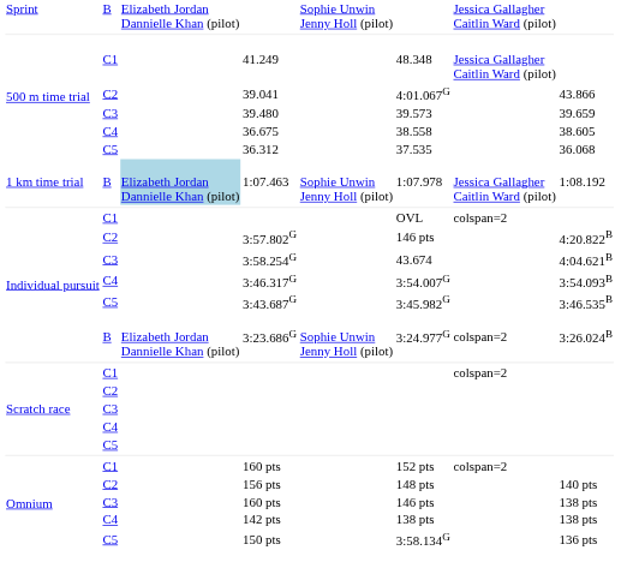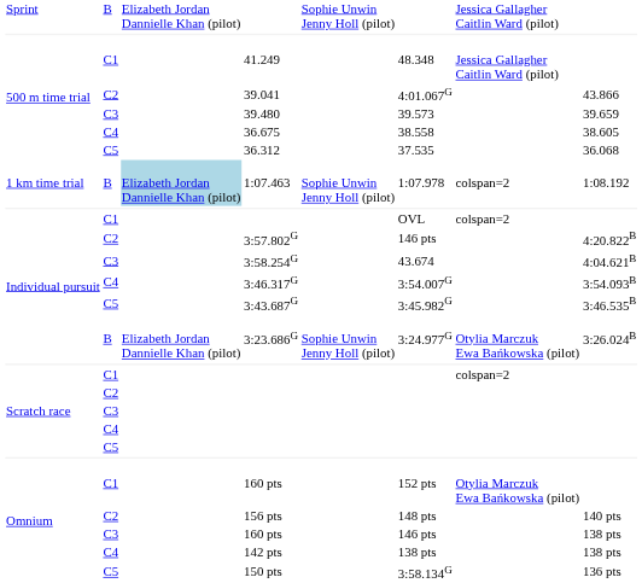1:07.463 | column 7: Jessica Gallagher Caitlin Ward (pilot) -> colspan=2
3:23.686G | column 7: colspan=2 -> Otylia Marczuk Ewa Bańkowska (pilot)
C1 / 160 pts | column 7: colspan=2 -> Otylia Marczuk Ewa Bańkowska (pilot)
